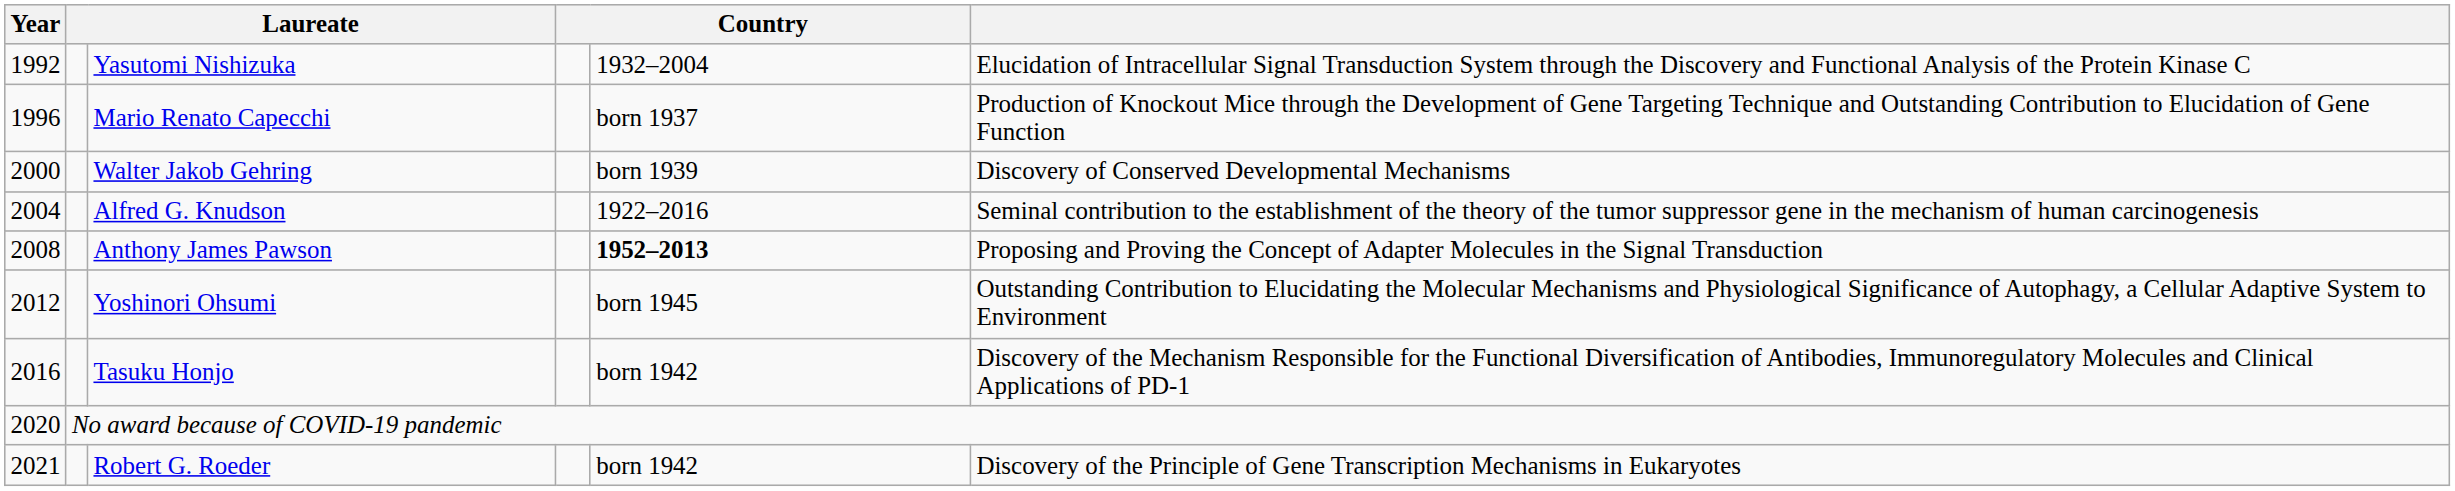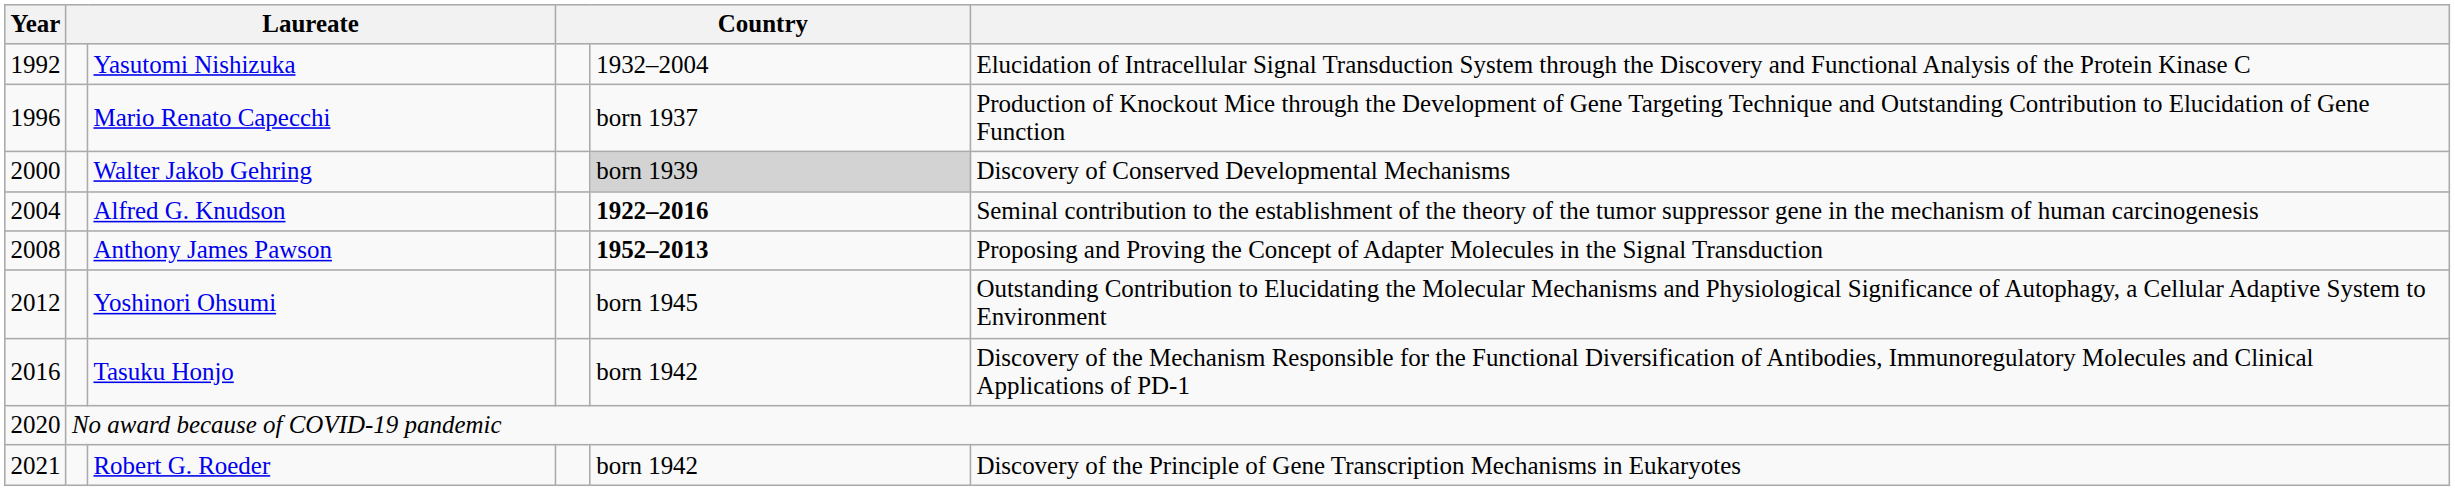Walter Jakob Gehring | column 5: no background -> lightgrey background
Alfred G. Knudson | column 5: normal -> bold
